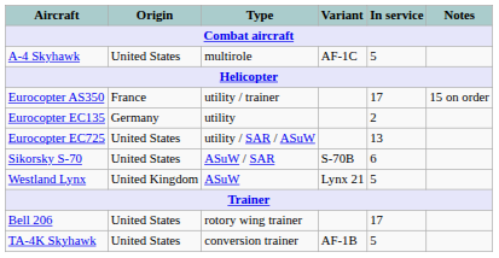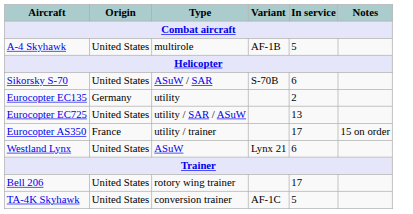A-4 Skyhawk | Variant: AF-1C -> AF-1B
rows swapped: Eurocopter AS350 <-> Sikorsky S-70
Westland Lynx | Origin: United Kingdom -> United States
Westland Lynx | In service: 5 -> 6
TA-4K Skyhawk | Variant: AF-1B -> AF-1C
